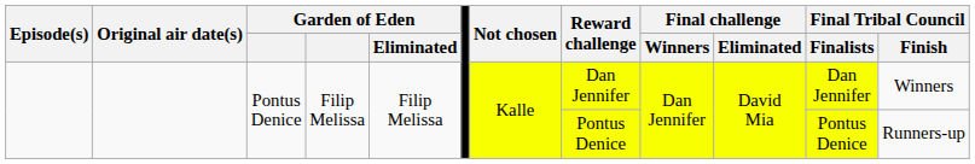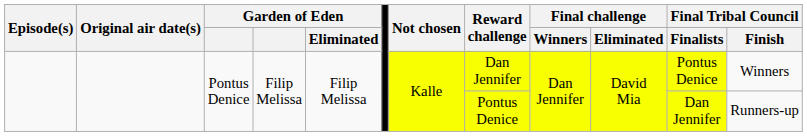row 3 | Final Tribal Council / Finalists: Dan Jennifer -> Pontus Denice
row 4 | Final Tribal Council / Finalists: Pontus Denice -> Dan Jennifer
